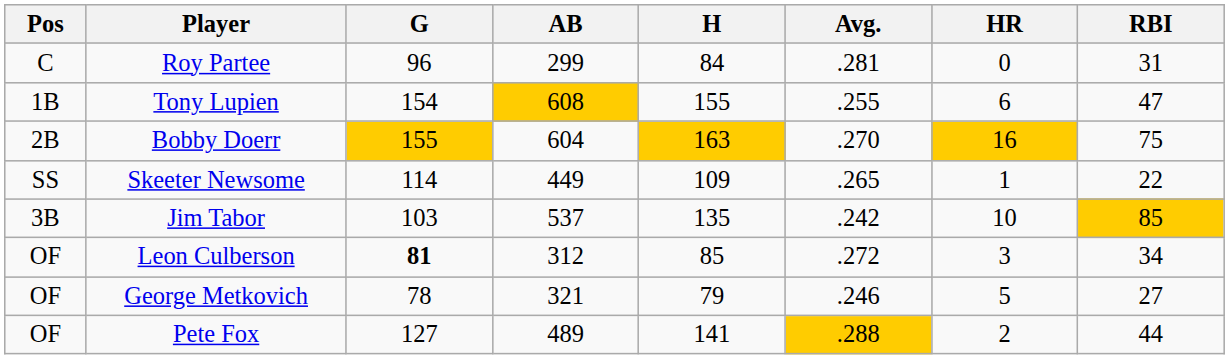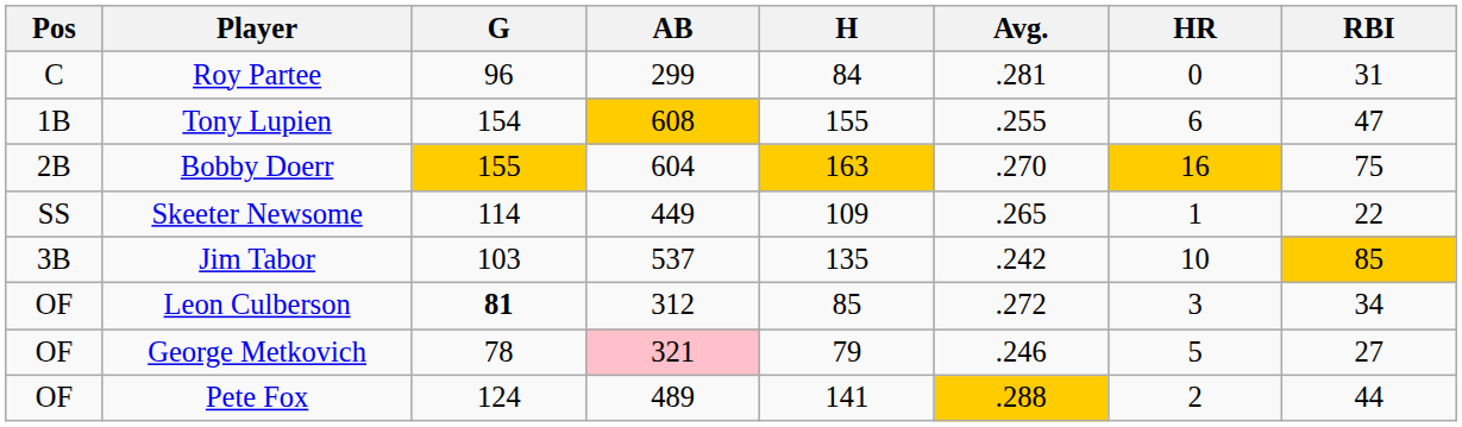George Metkovich | AB: no background -> pink background
Pete Fox | G: 127 -> 124
